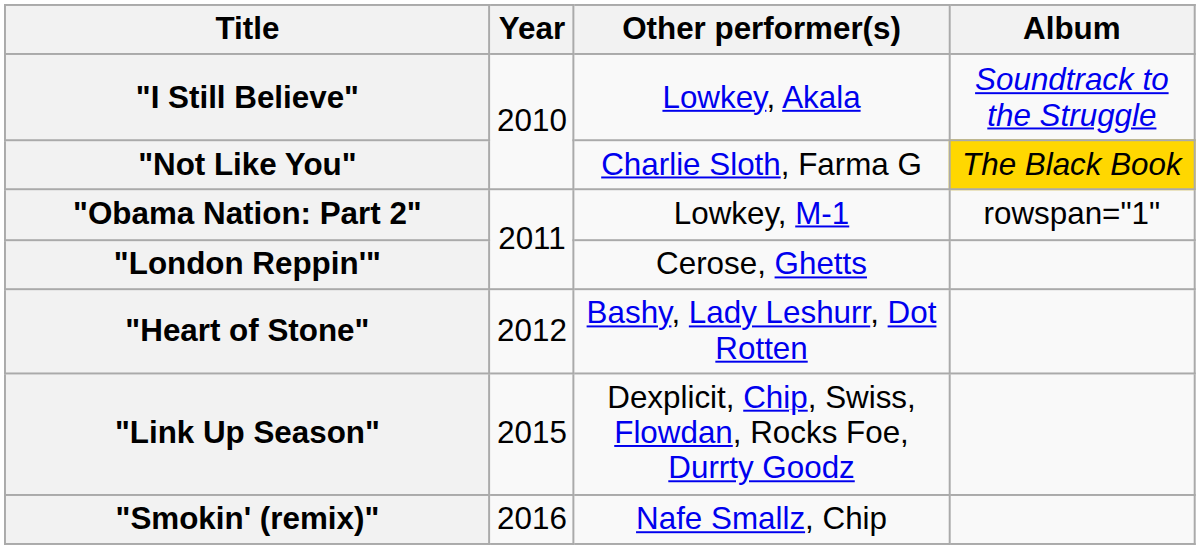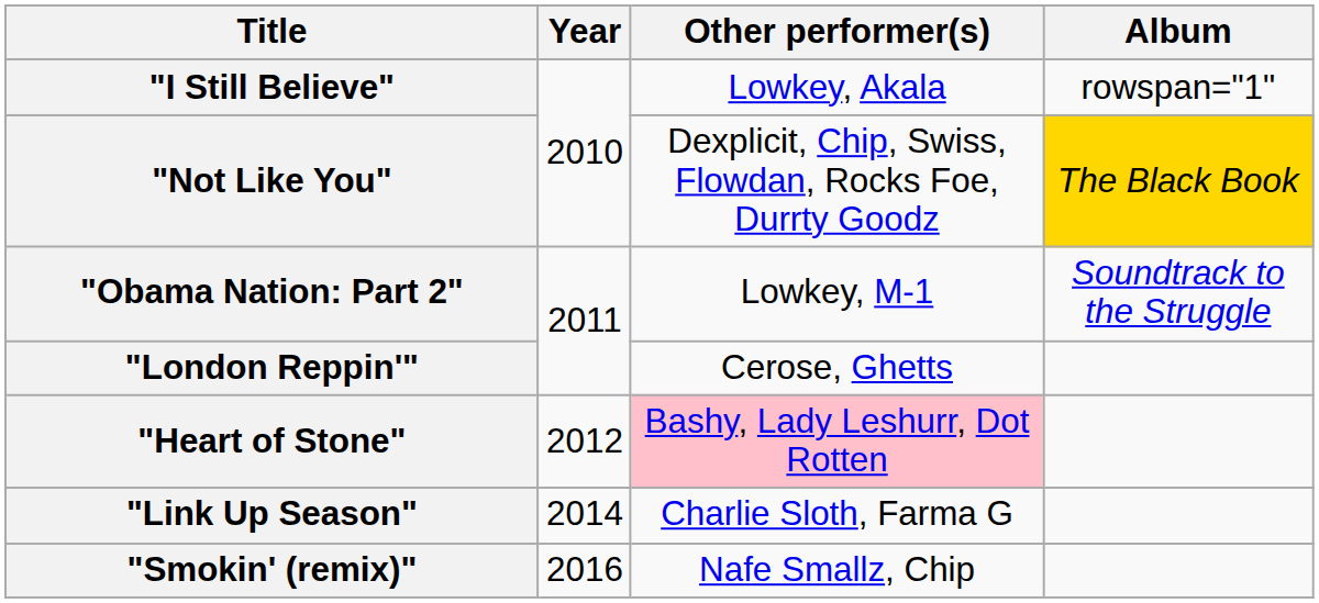"I Still Believe" | Album: Soundtrack to the Struggle -> rowspan="1"
"Not Like You" | Other performer(s): Charlie Sloth, Farma G -> Dexplicit, Chip, Swiss, Flowdan, Rocks Foe, Durrty Goodz
"Obama Nation: Part 2" | Album: rowspan="1" -> Soundtrack to the Struggle
"Heart of Stone" | Other performer(s): no background -> pink background
"Link Up Season" | Year: 2015 -> 2014
"Link Up Season" | Other performer(s): Dexplicit, Chip, Swiss, Flowdan, Rocks Foe, Durrty Goodz -> Charlie Sloth, Farma G
